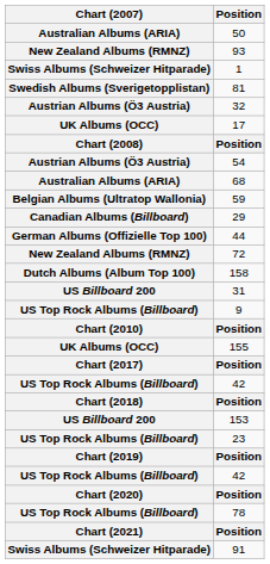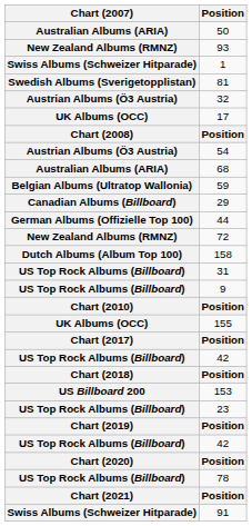row 16 | Chart (2007): US Billboard 200 -> US Top Rock Albums (Billboard)
